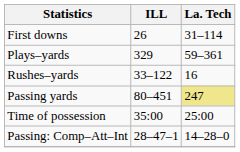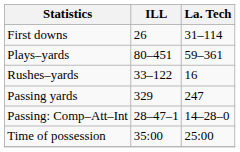Plays–yards | ILL: 329 -> 80–451
Passing yards | ILL: 80–451 -> 329
Passing yards | La. Tech: khaki background -> no background
rows swapped: Passing: Comp–Att–Int <-> Time of possession
